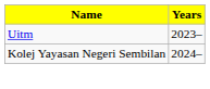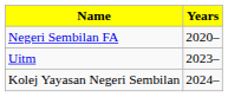+ row: Negeri Sembilan FA | 2020–
